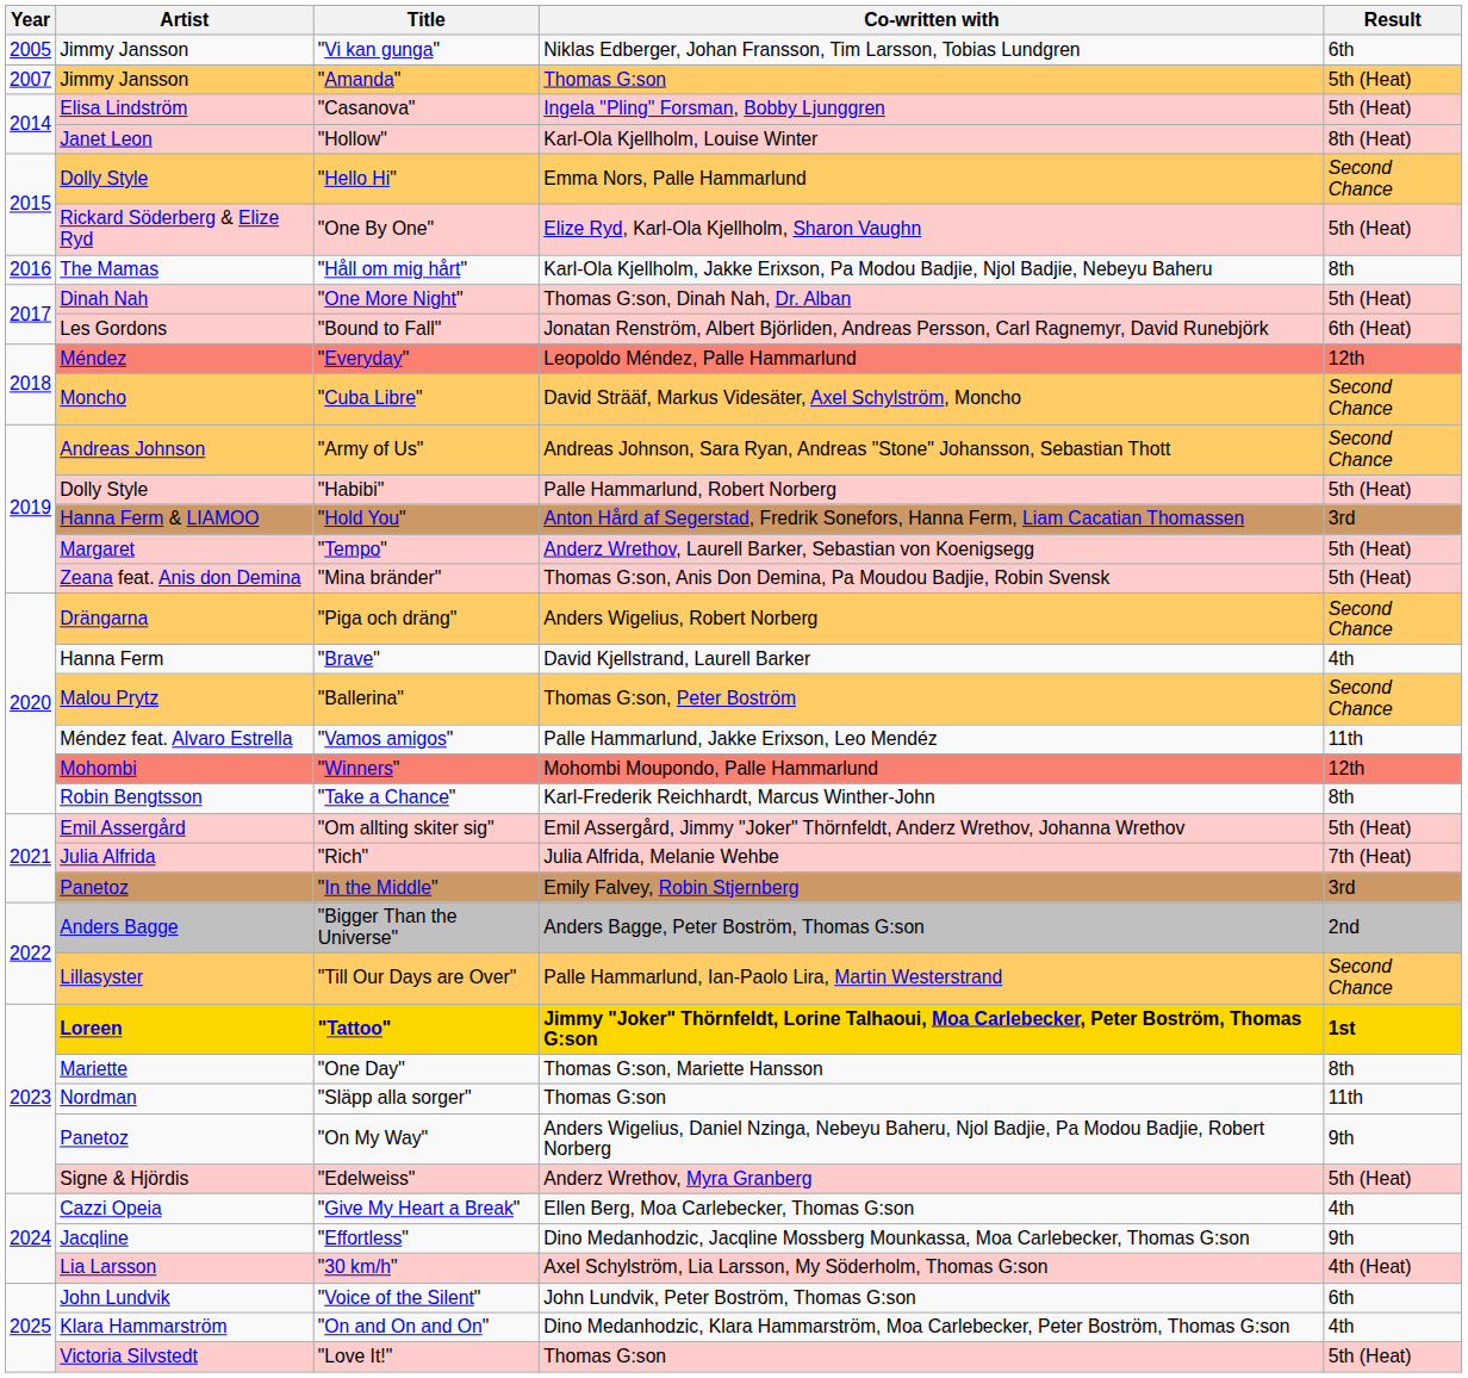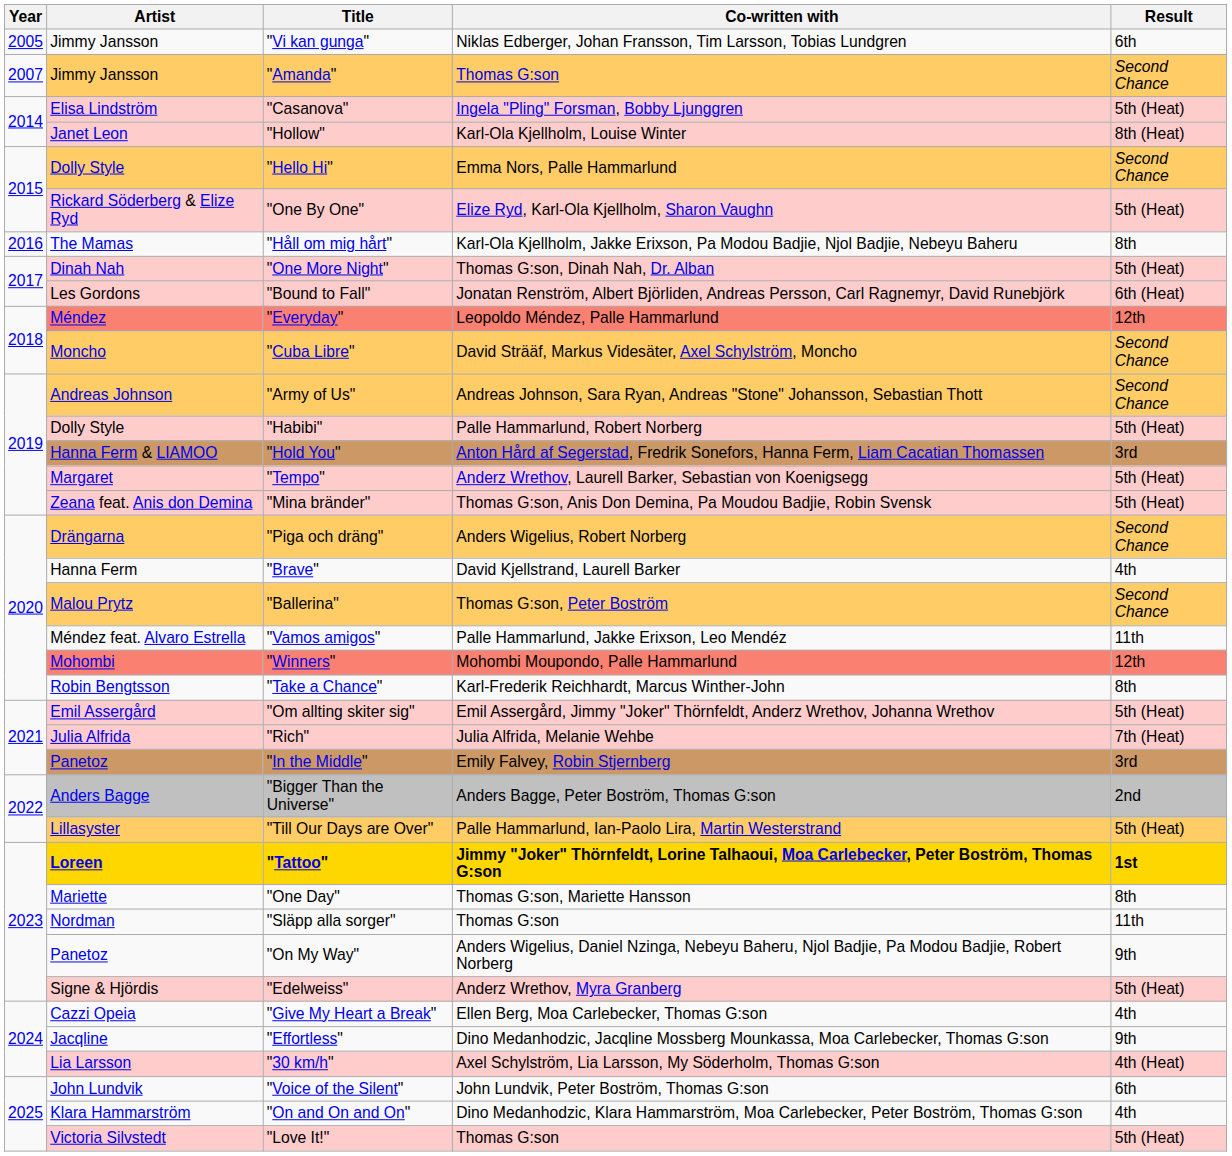"Amanda" | Result: 5th (Heat) -> Second Chance
"Till Our Days are Over" | Result: Second Chance -> 5th (Heat)
